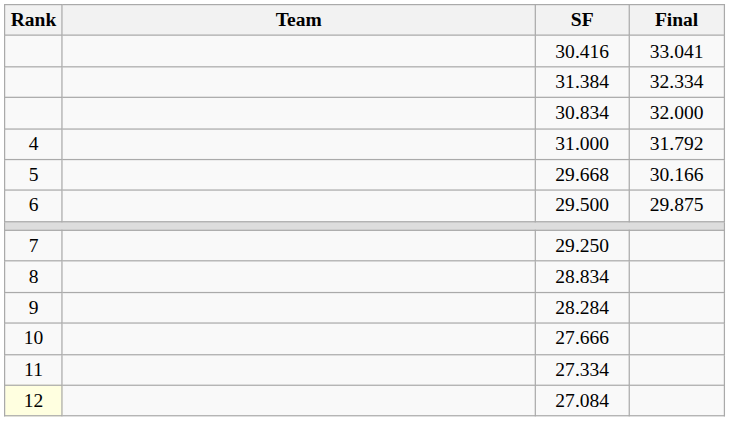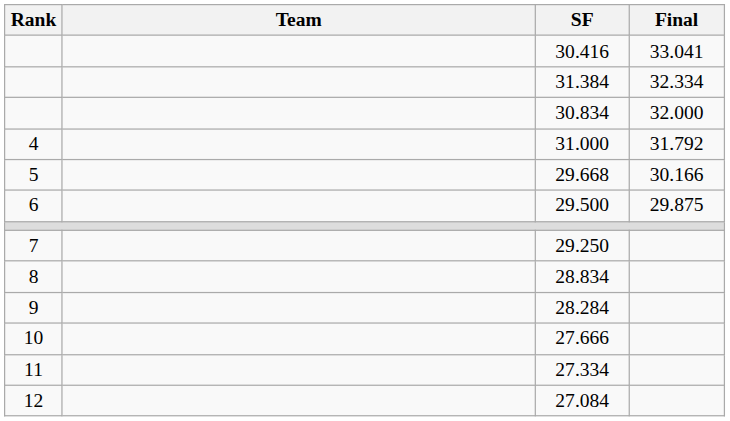27.084 | Rank: lightyellow background -> no background
